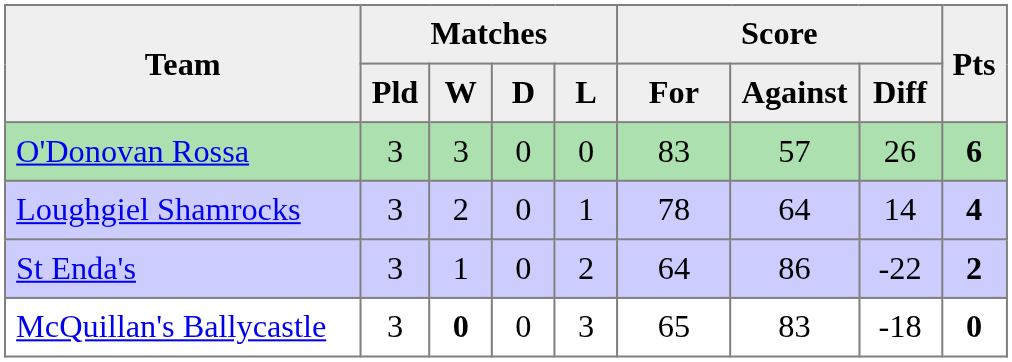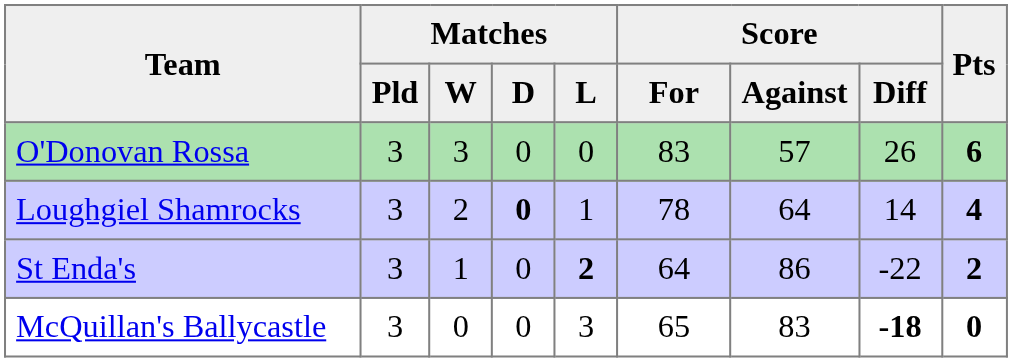Loughgiel Shamrocks | Matches / D: normal -> bold
St Enda's | Matches / L: normal -> bold
McQuillan's Ballycastle | Matches / W: bold -> normal
McQuillan's Ballycastle | Score / Diff: normal -> bold
